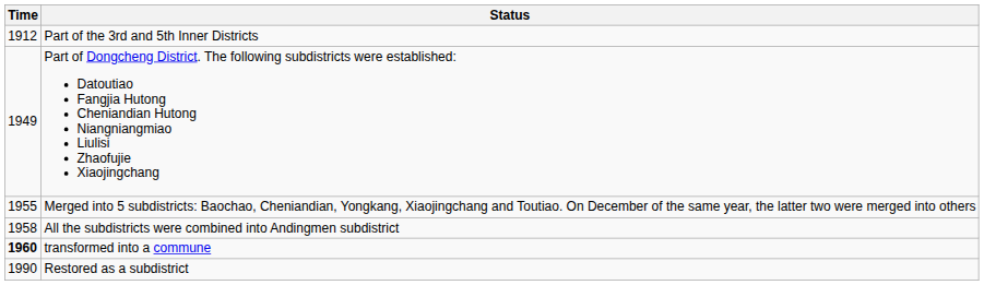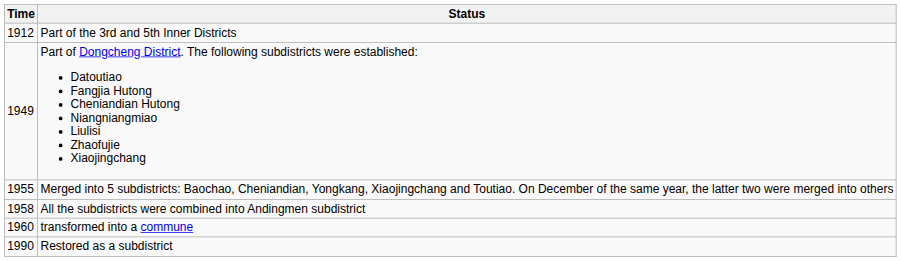transformed into a commune | Time: bold -> normal
